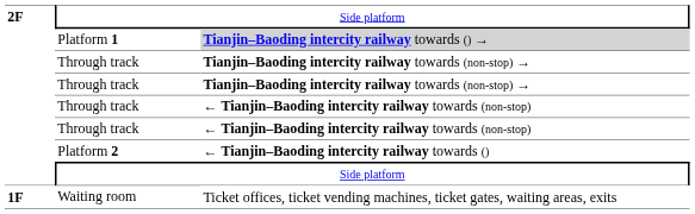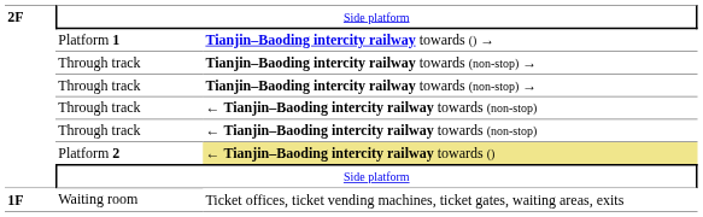Tianjin–Baoding intercity railway towards () → | column 3: lightgrey background -> no background
← Tianjin–Baoding intercity railway towards () | column 3: no background -> khaki background
